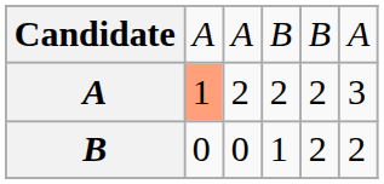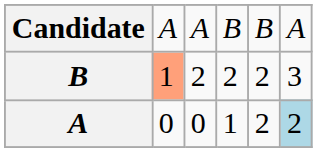row 2 | column 1: A -> B
row 3 | column 1: B -> A
row 3 | column 6: no background -> lightblue background
